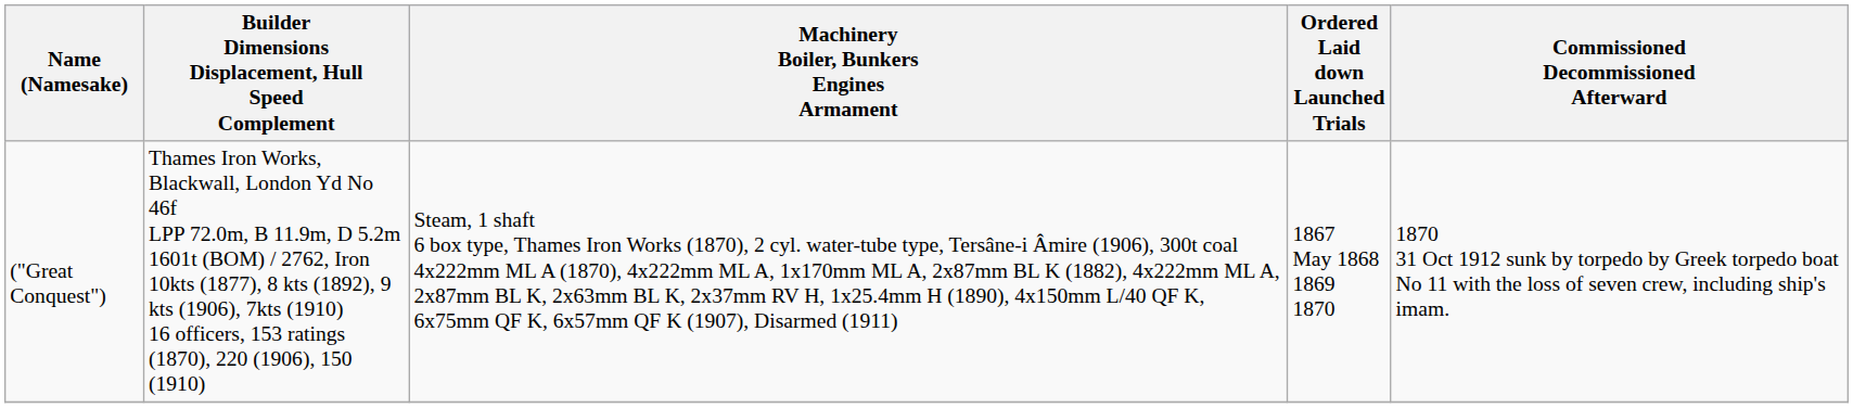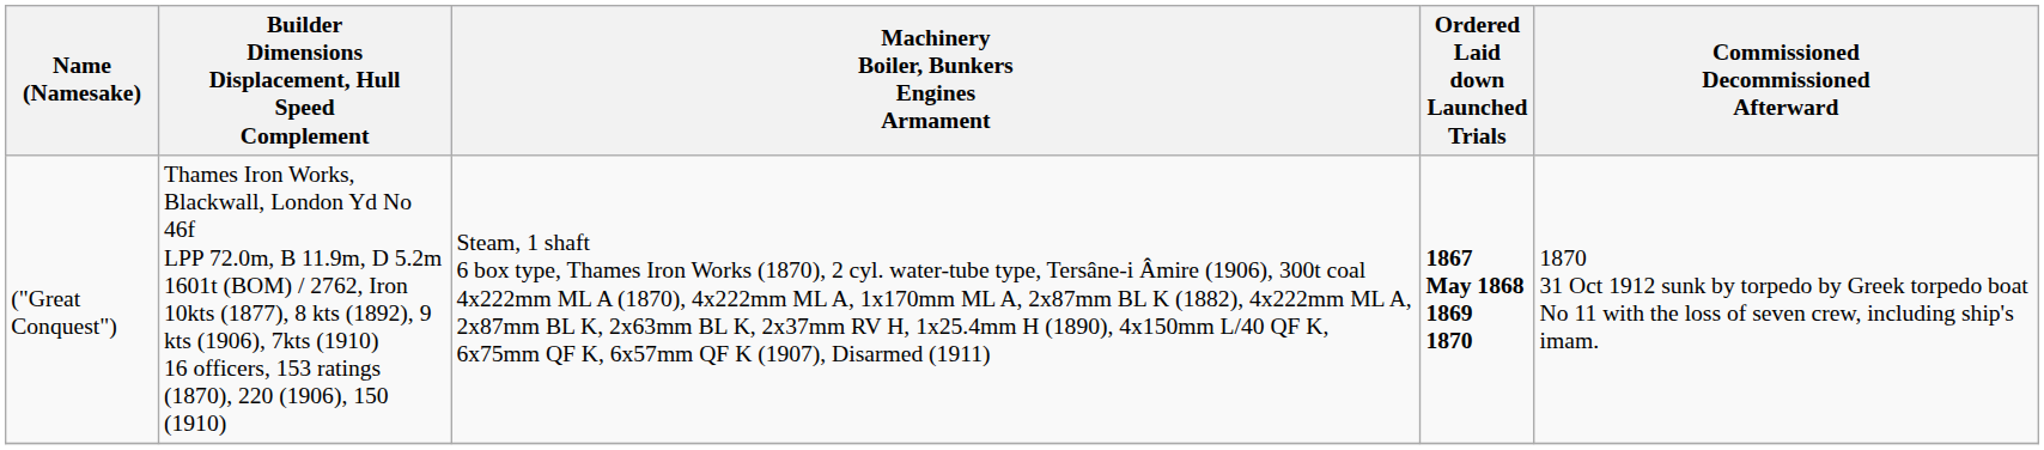("Great Conquest") | Ordered Laid down Launched Trials: normal -> bold
